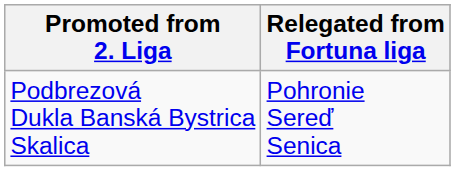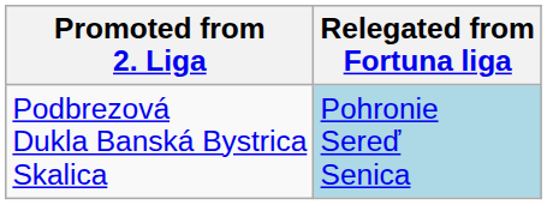Podbrezová Dukla Banská Bystrica Skalica | Relegated from Fortuna liga: no background -> lightblue background
